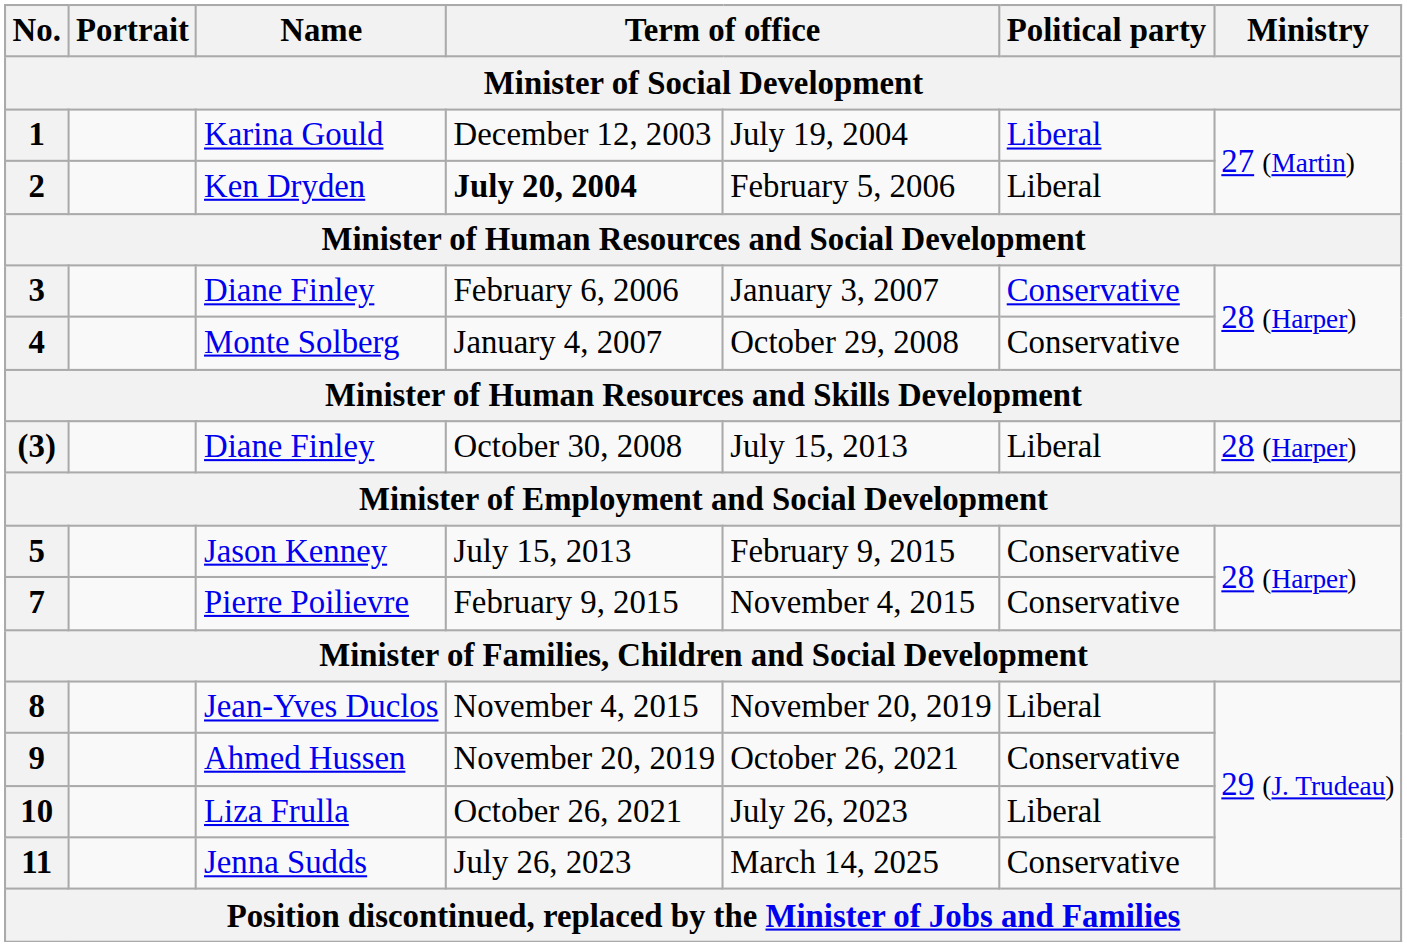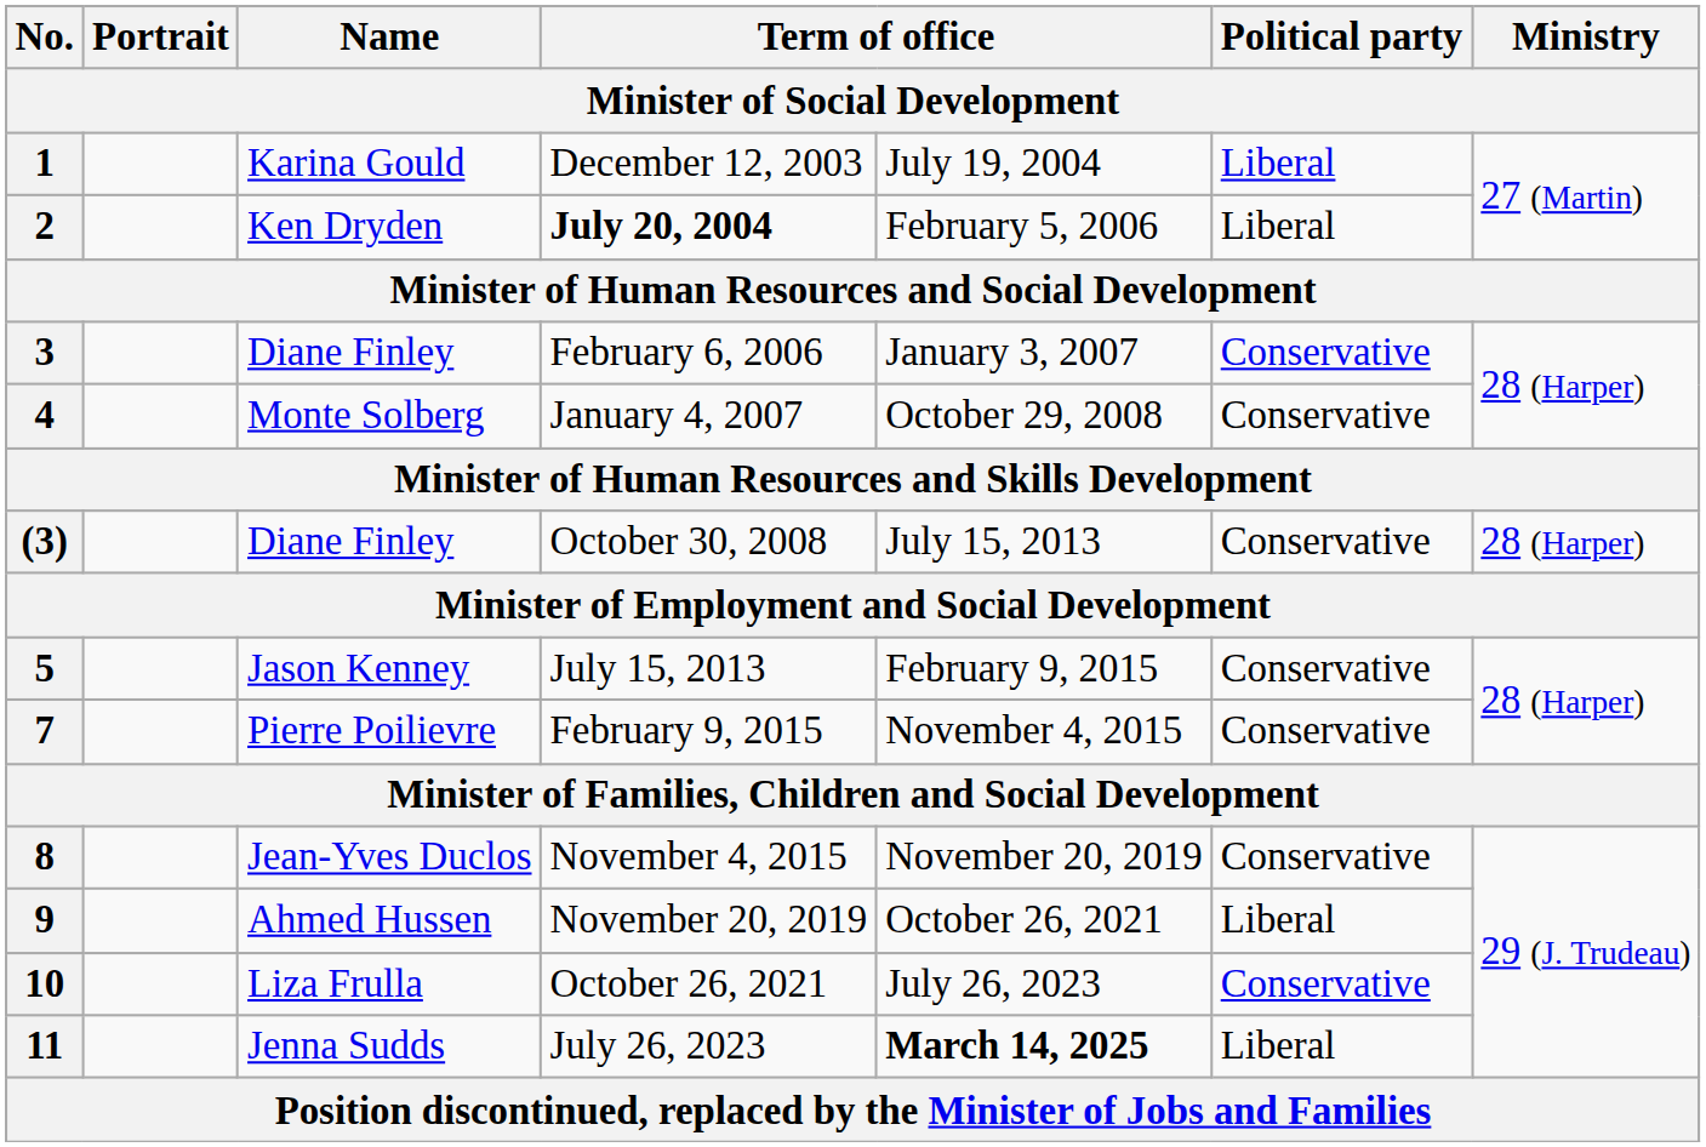(3) | Political party: Liberal -> Conservative
8 | Political party: Liberal -> Conservative
9 | Political party: Conservative -> Liberal
10 | Political party: Liberal -> Conservative
11 | column 5: normal -> bold
11 | Political party: Conservative -> Liberal
